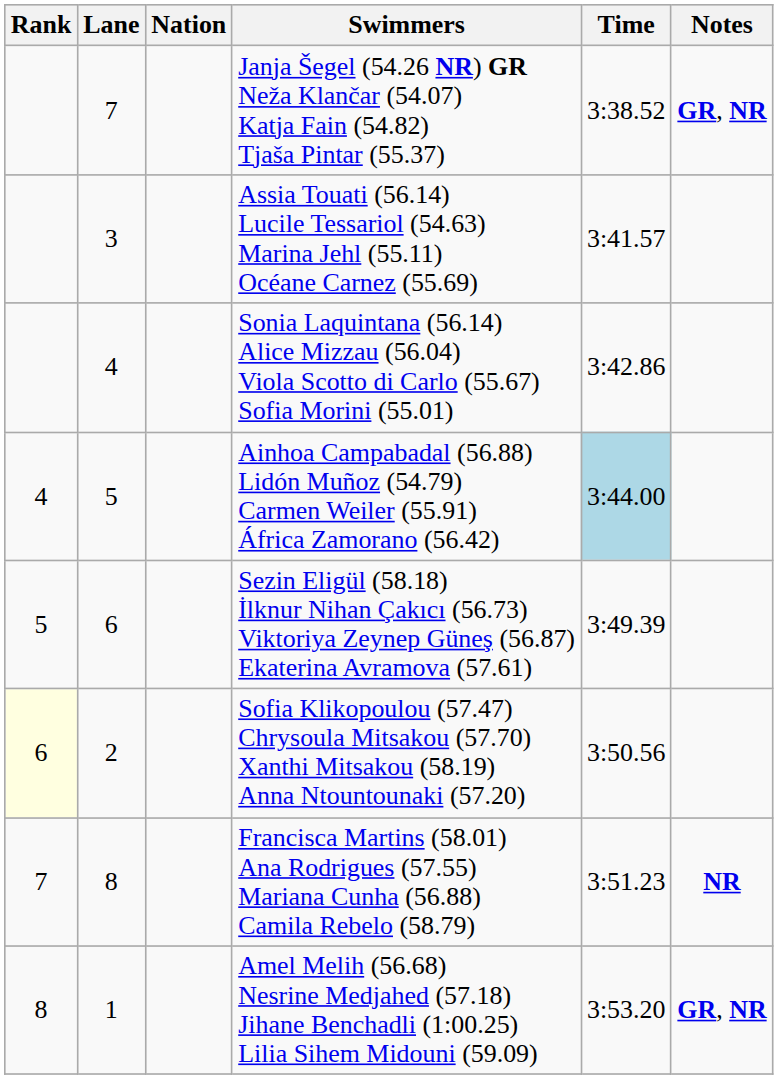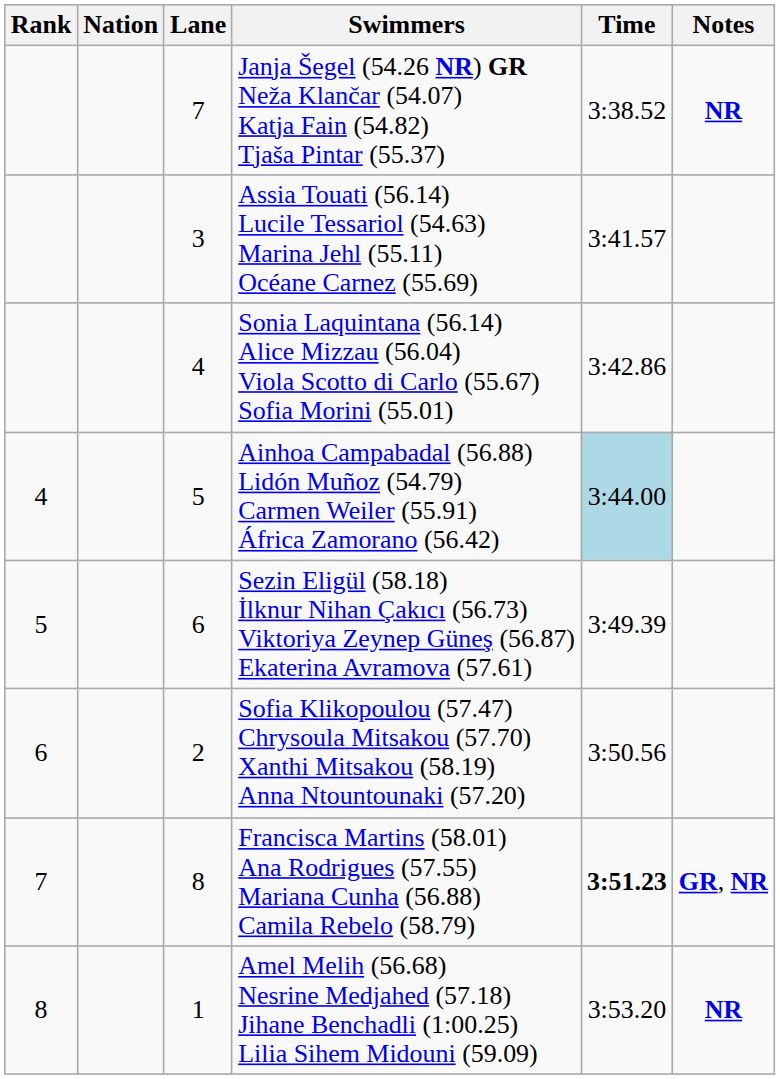columns swapped: Lane <-> Nation
row 2 | Notes: GR, NR -> NR
row 7 | Rank: lightyellow background -> no background
row 8 | Time: normal -> bold
row 8 | Notes: NR -> GR, NR
row 9 | Notes: GR, NR -> NR
